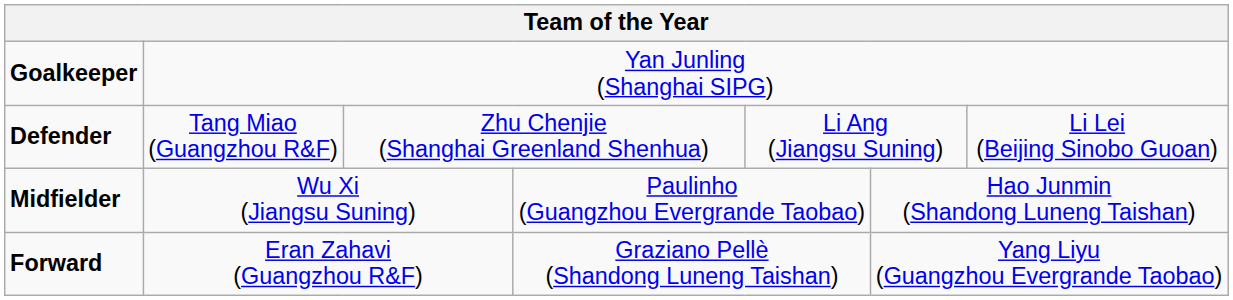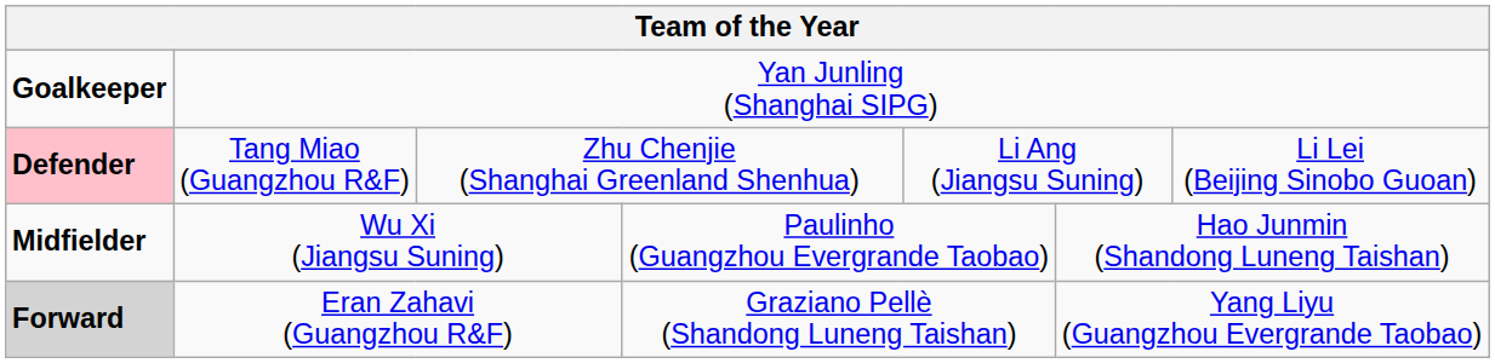Defender | column 1: no background -> pink background
Forward | column 1: no background -> lightgrey background
